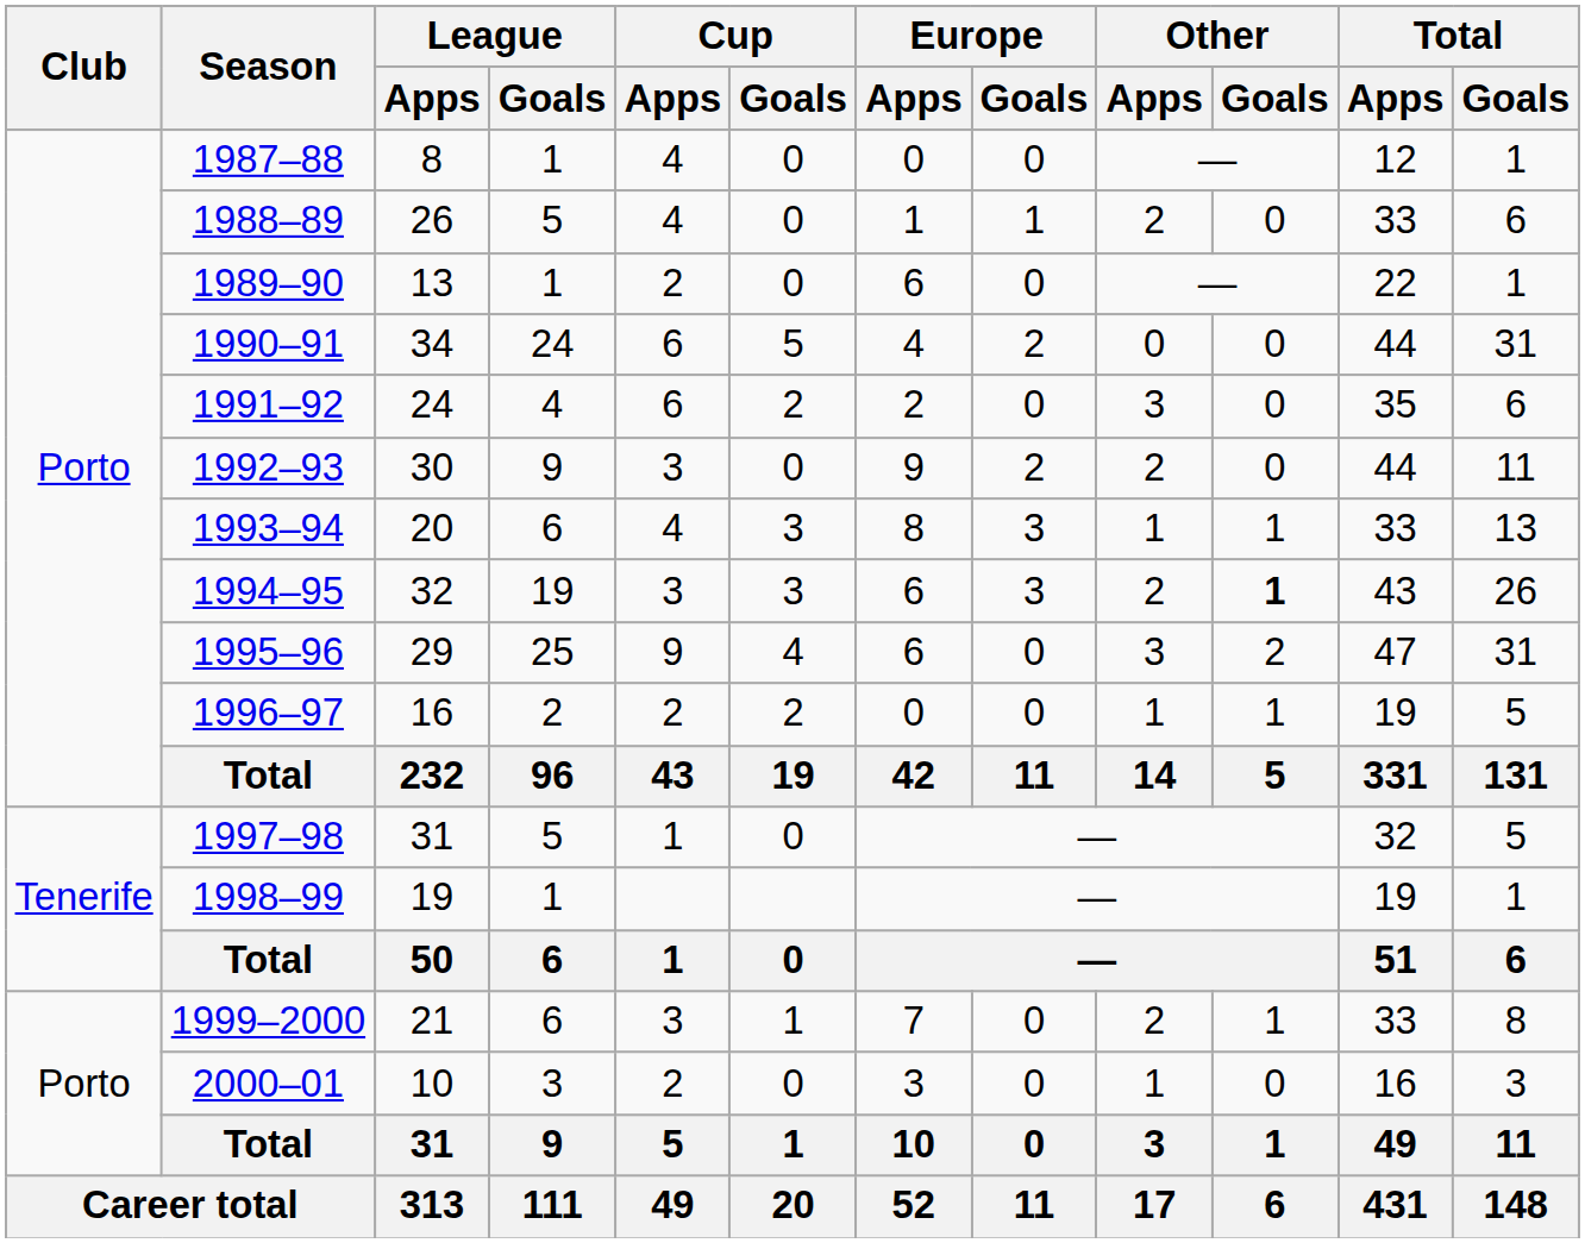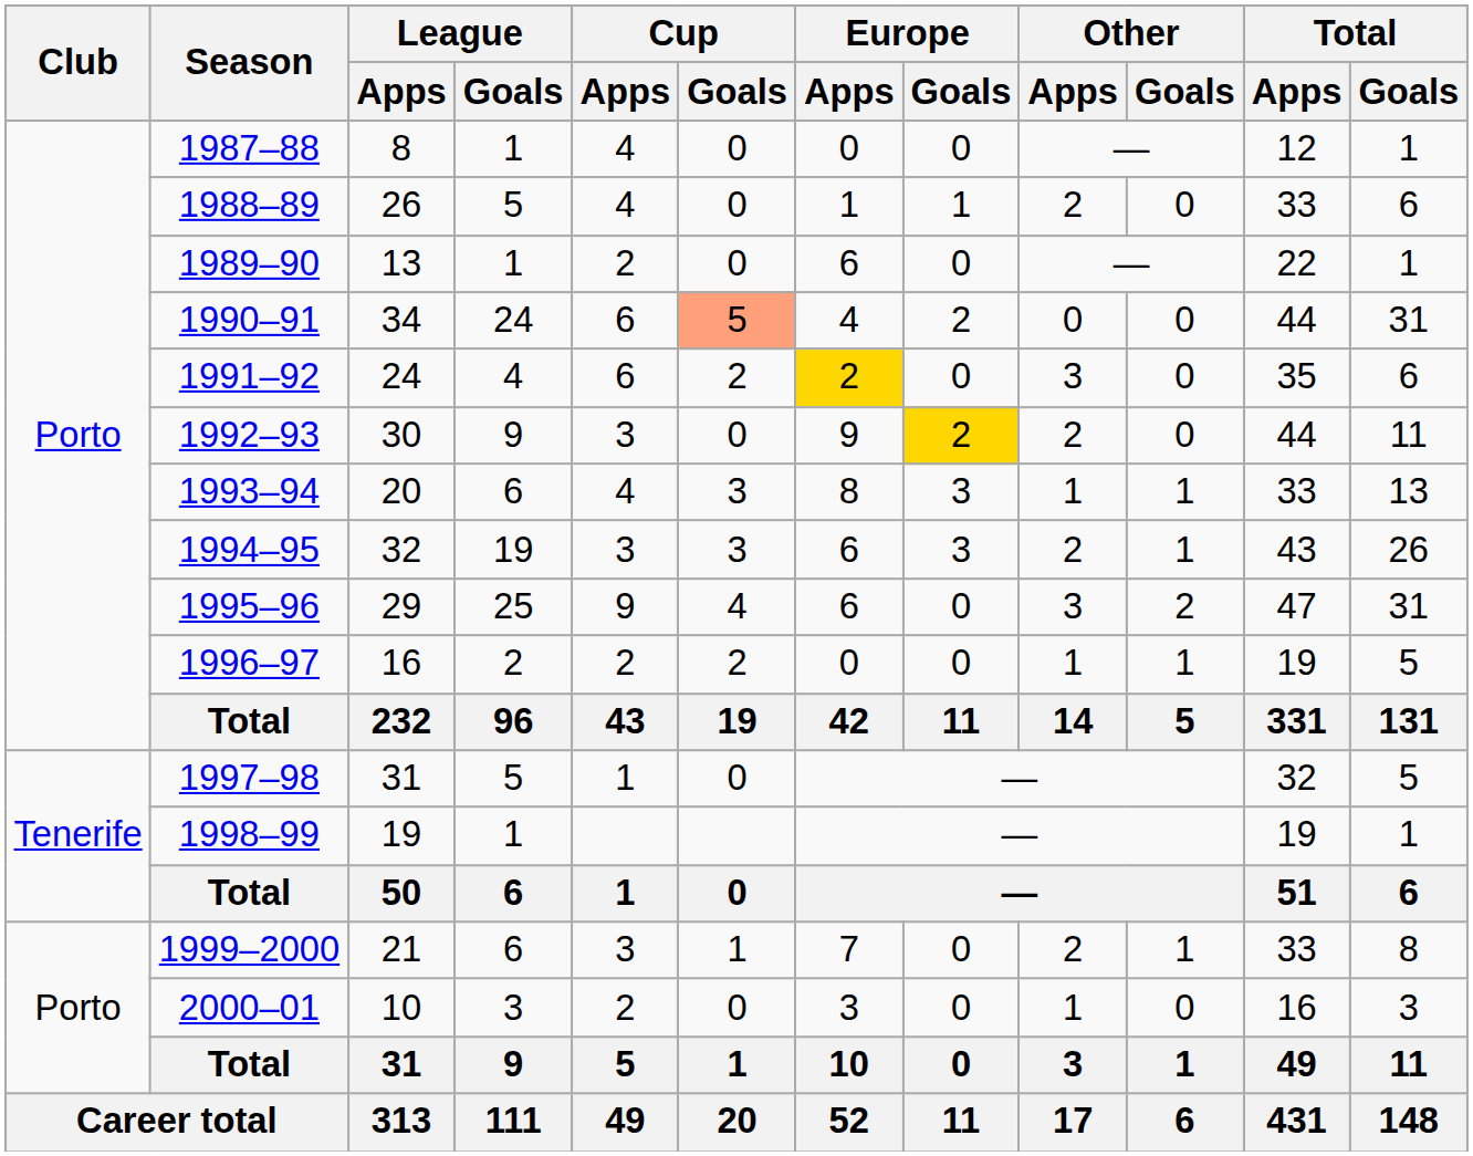1990–91 | Cup / Goals: no background -> lightsalmon background
1991–92 | Europe / Apps: no background -> gold background
1992–93 | Europe / Goals: no background -> gold background
1994–95 | Other / Goals: bold -> normal
